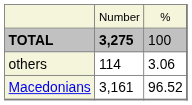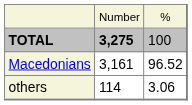rows swapped: Macedonians <-> others
